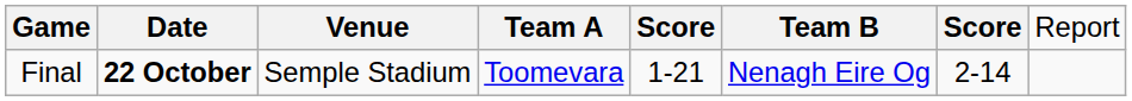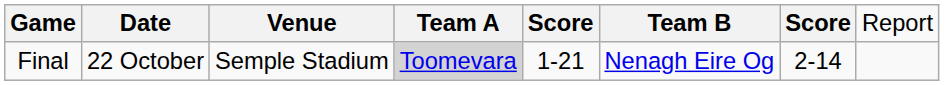Final | column 2: bold -> normal
Final | column 4: no background -> lightgrey background
